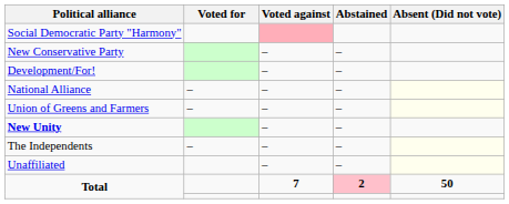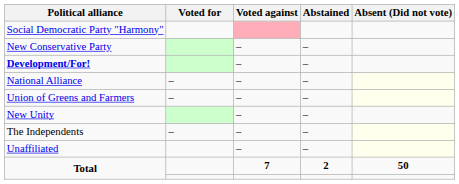Development/For! | Political alliance: normal -> bold
New Unity | Political alliance: bold -> normal
Total / 7 | Abstained: pink background -> no background
